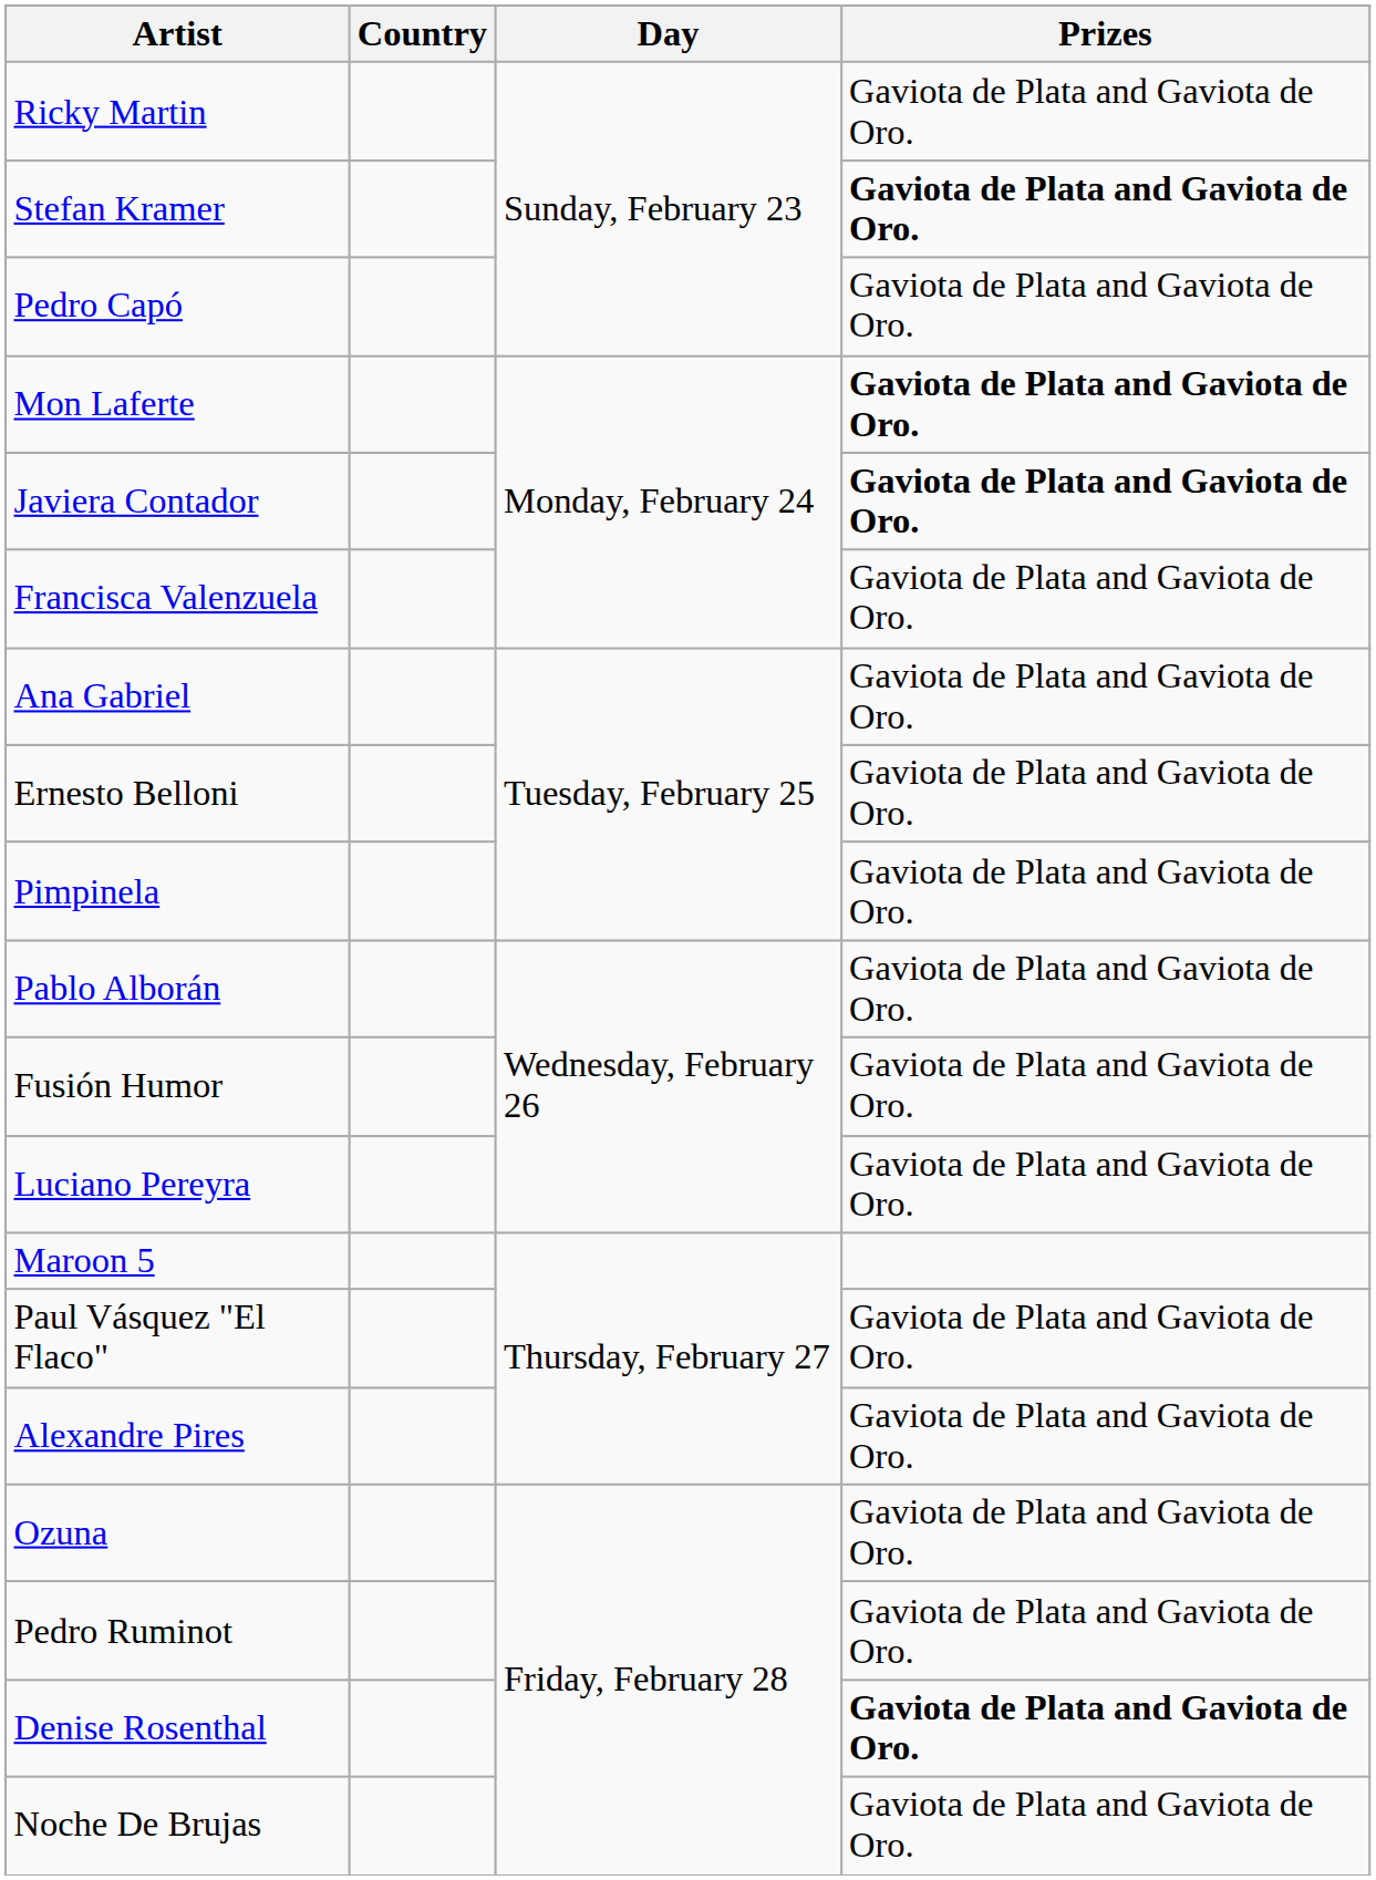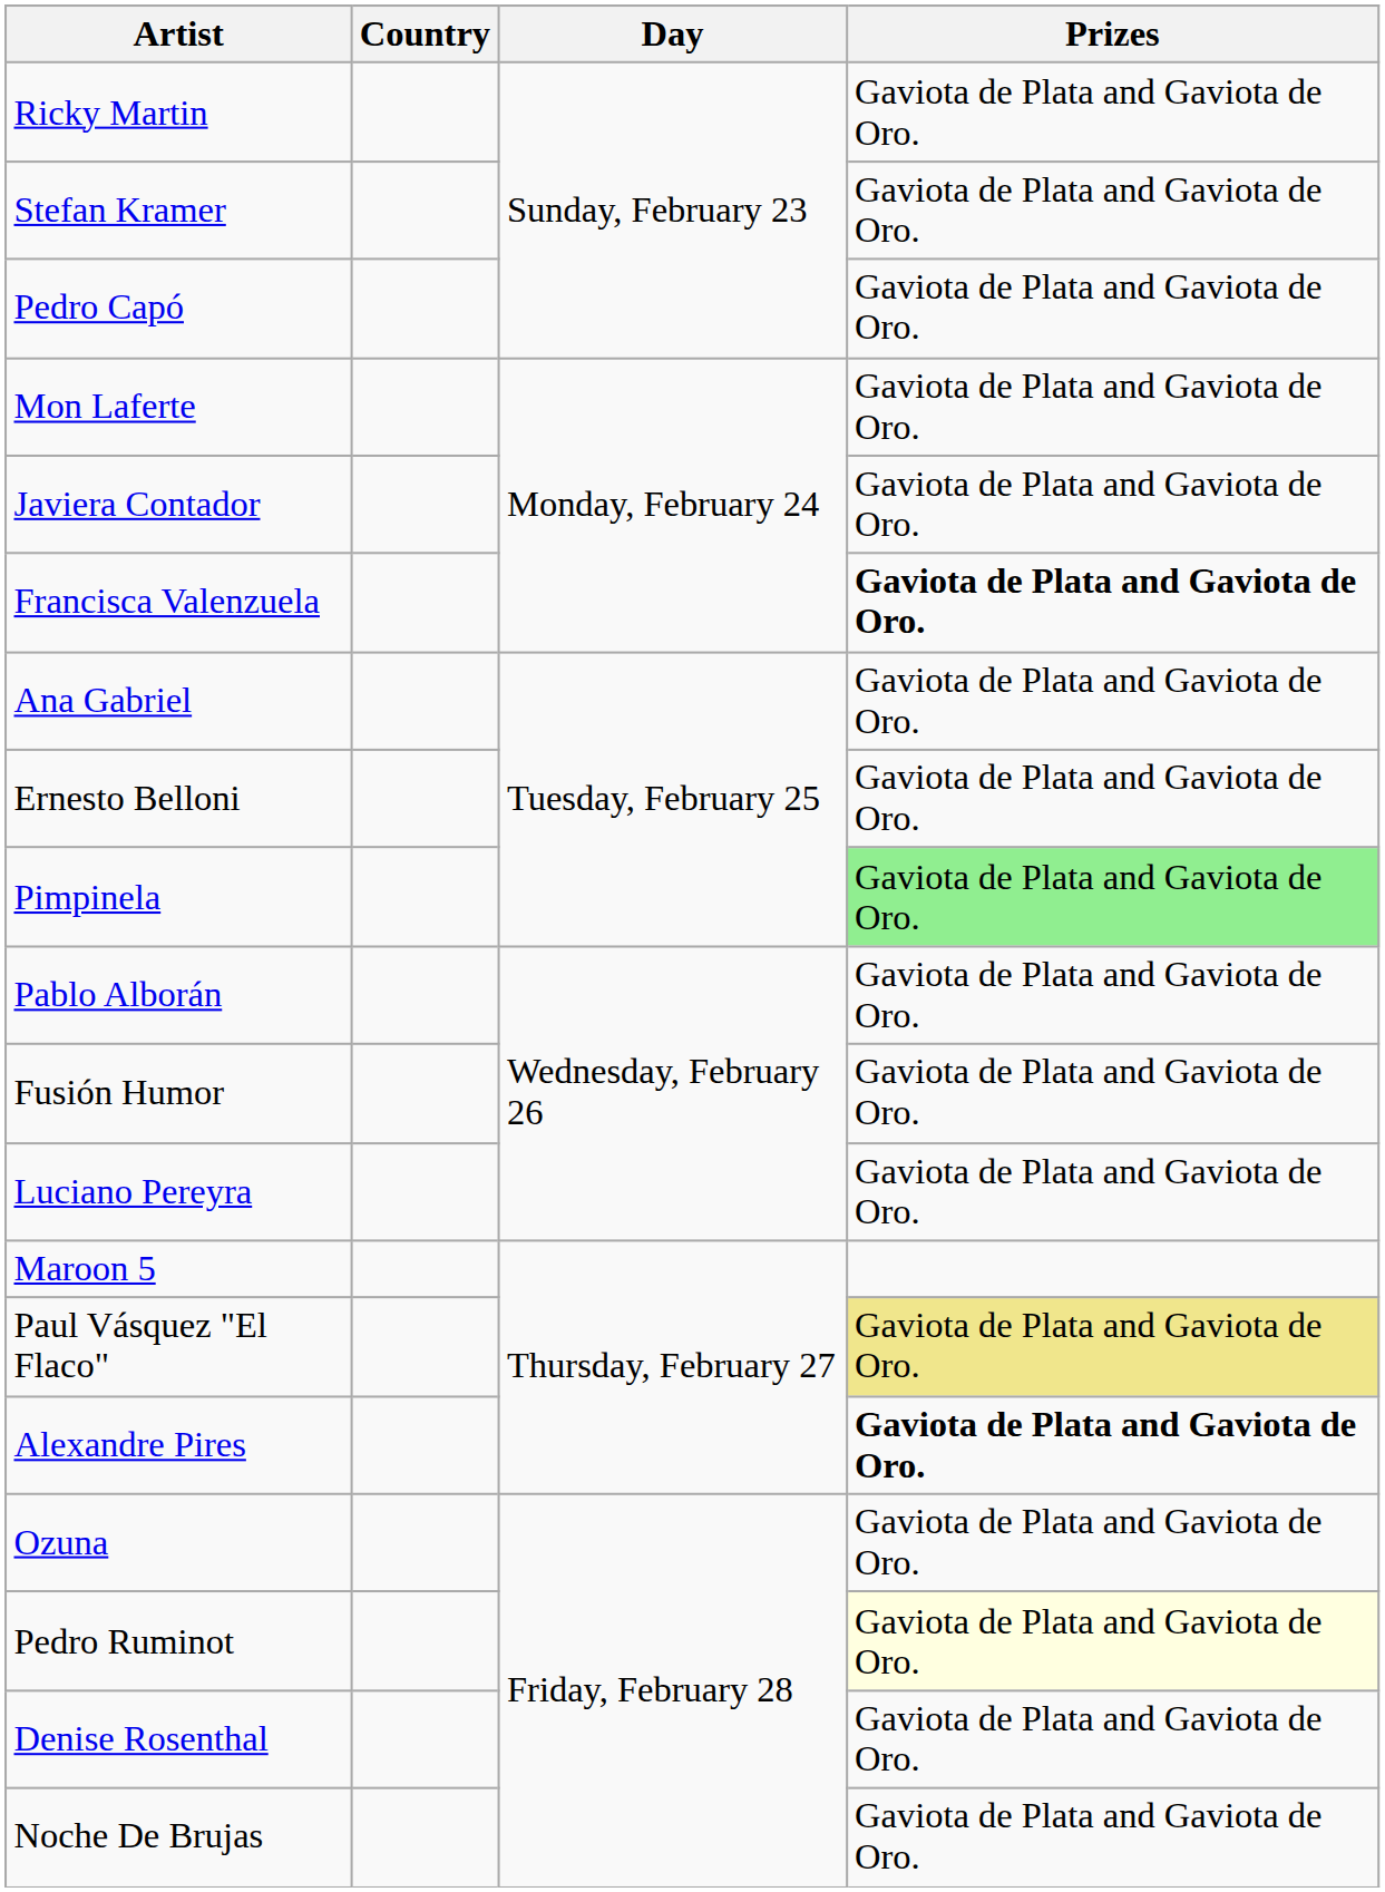Stefan Kramer | Prizes: bold -> normal
Mon Laferte | Prizes: bold -> normal
Javiera Contador | Prizes: bold -> normal
Francisca Valenzuela | Prizes: normal -> bold
Pimpinela | Prizes: no background -> lightgreen background
Paul Vásquez "El Flaco" | Prizes: no background -> khaki background
Alexandre Pires | Prizes: normal -> bold
Pedro Ruminot | Prizes: no background -> lightyellow background
Denise Rosenthal | Prizes: bold -> normal
